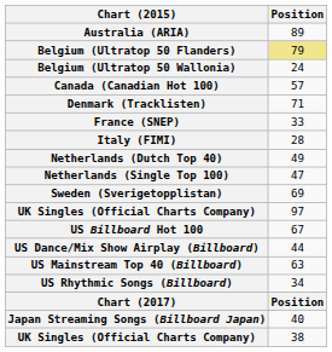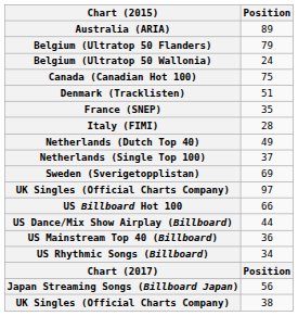row 3 | Position: khaki background -> no background
row 5 | Position: 57 -> 75
row 6 | Position: 71 -> 51
row 7 | Position: 33 -> 35
row 10 | Position: 47 -> 37
row 13 | Position: 67 -> 66
row 15 | Position: 63 -> 36
row 18 | Position: 40 -> 56
